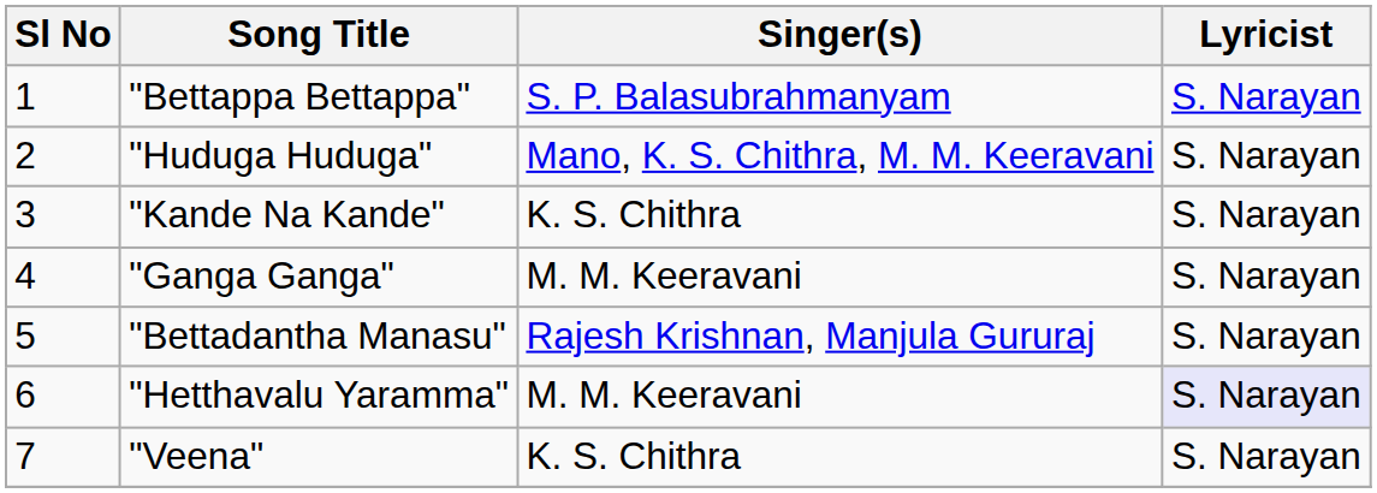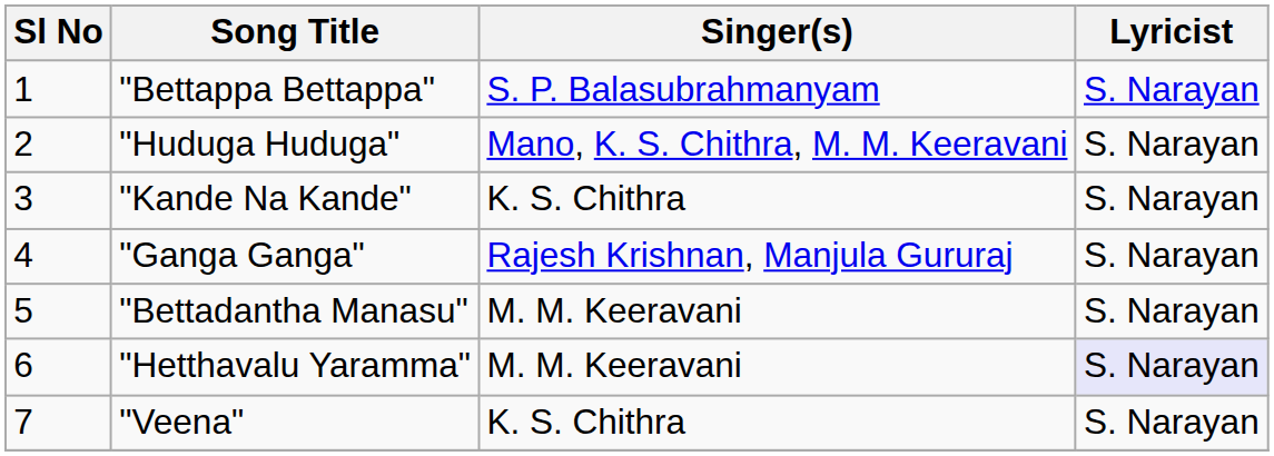"Ganga Ganga" | Singer(s): M. M. Keeravani -> Rajesh Krishnan, Manjula Gururaj
"Bettadantha Manasu" | Singer(s): Rajesh Krishnan, Manjula Gururaj -> M. M. Keeravani
